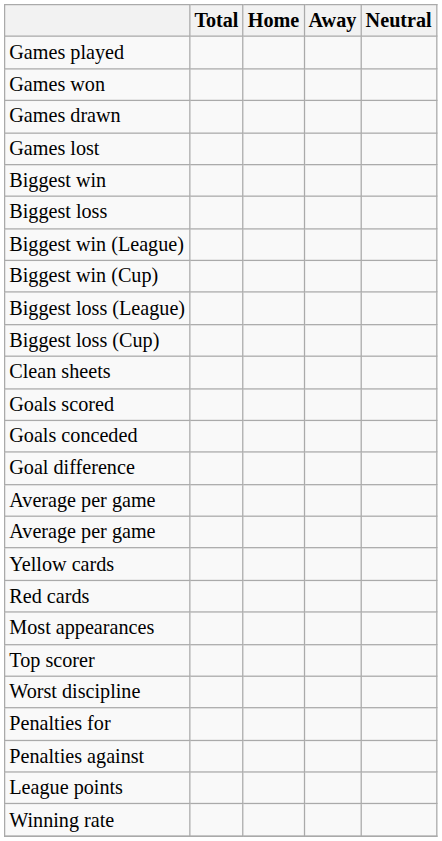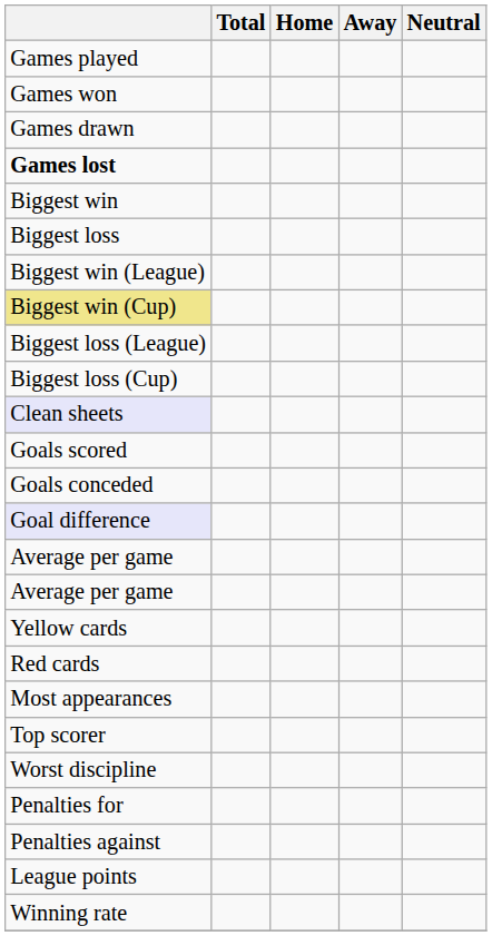Games lost | column 1: normal -> bold
Biggest win (Cup) | column 1: no background -> khaki background
Clean sheets | column 1: no background -> lavender background
Goal difference | column 1: no background -> lavender background
